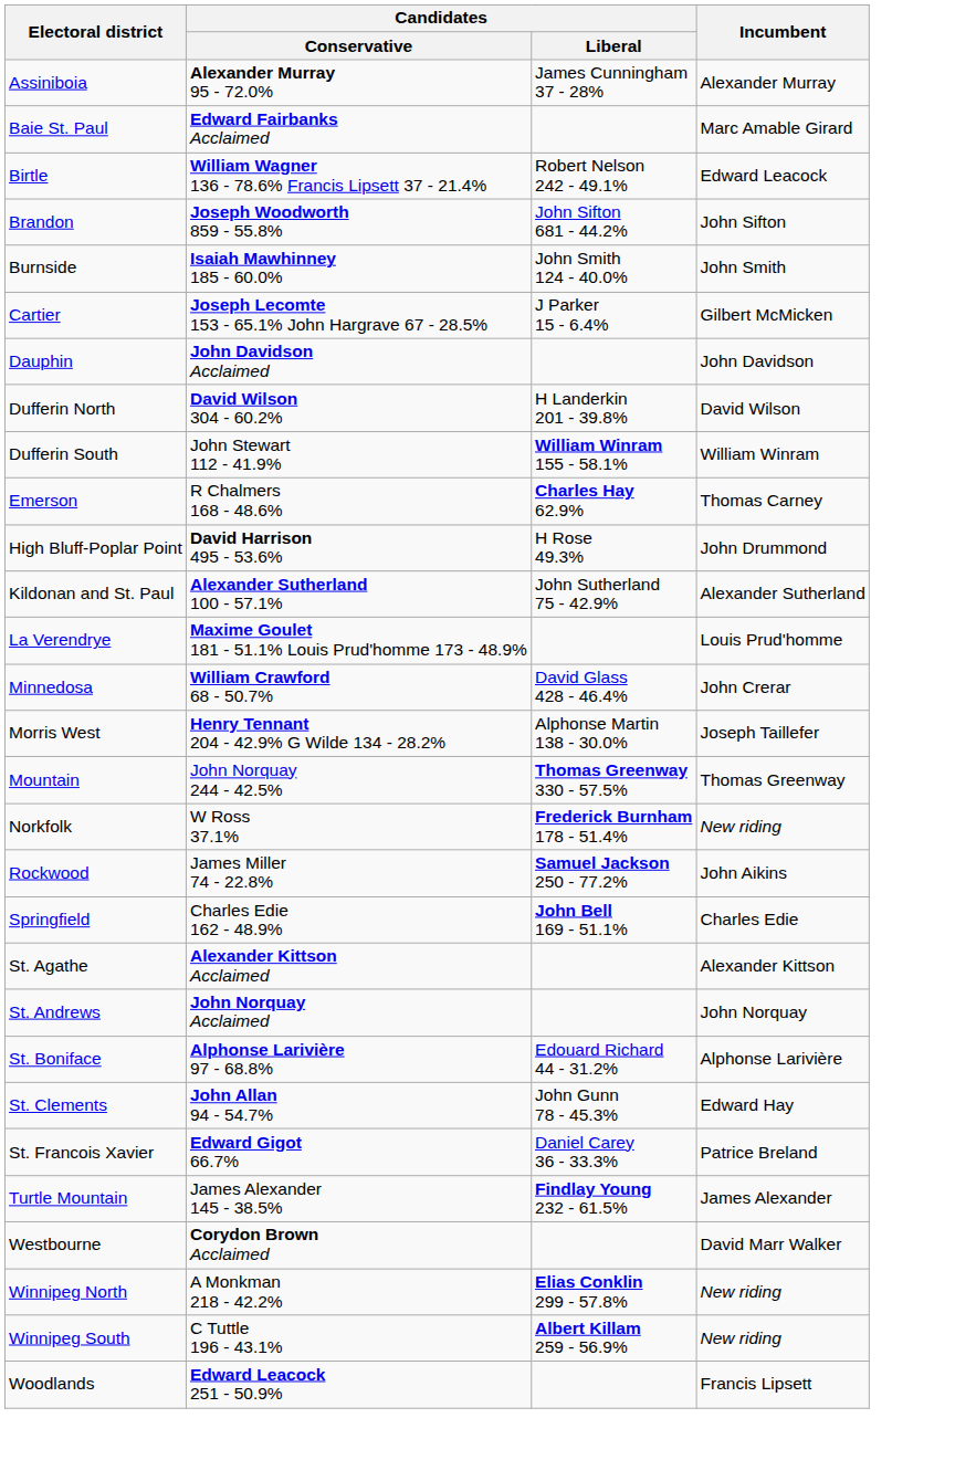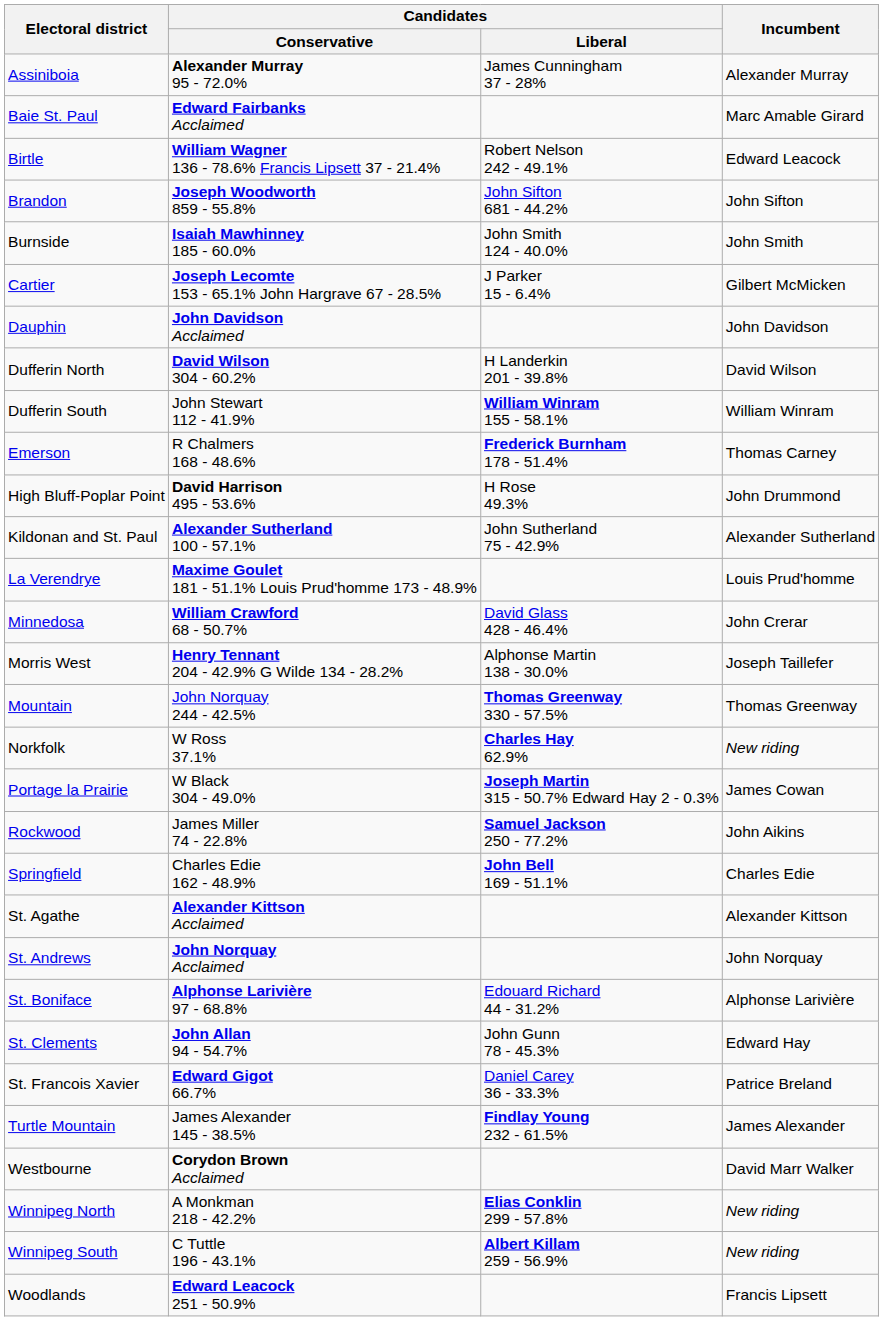Emerson | Candidates / Liberal: Charles Hay 62.9% -> Frederick Burnham 178 - 51.4%
Norkfolk | Candidates / Liberal: Frederick Burnham 178 - 51.4% -> Charles Hay 62.9%
+ row: Portage la Prairie | W Black 304 - 49.0% | Joseph Martin 315 - 50.7% Edward Hay 2 - 0.3% | James Cowan
